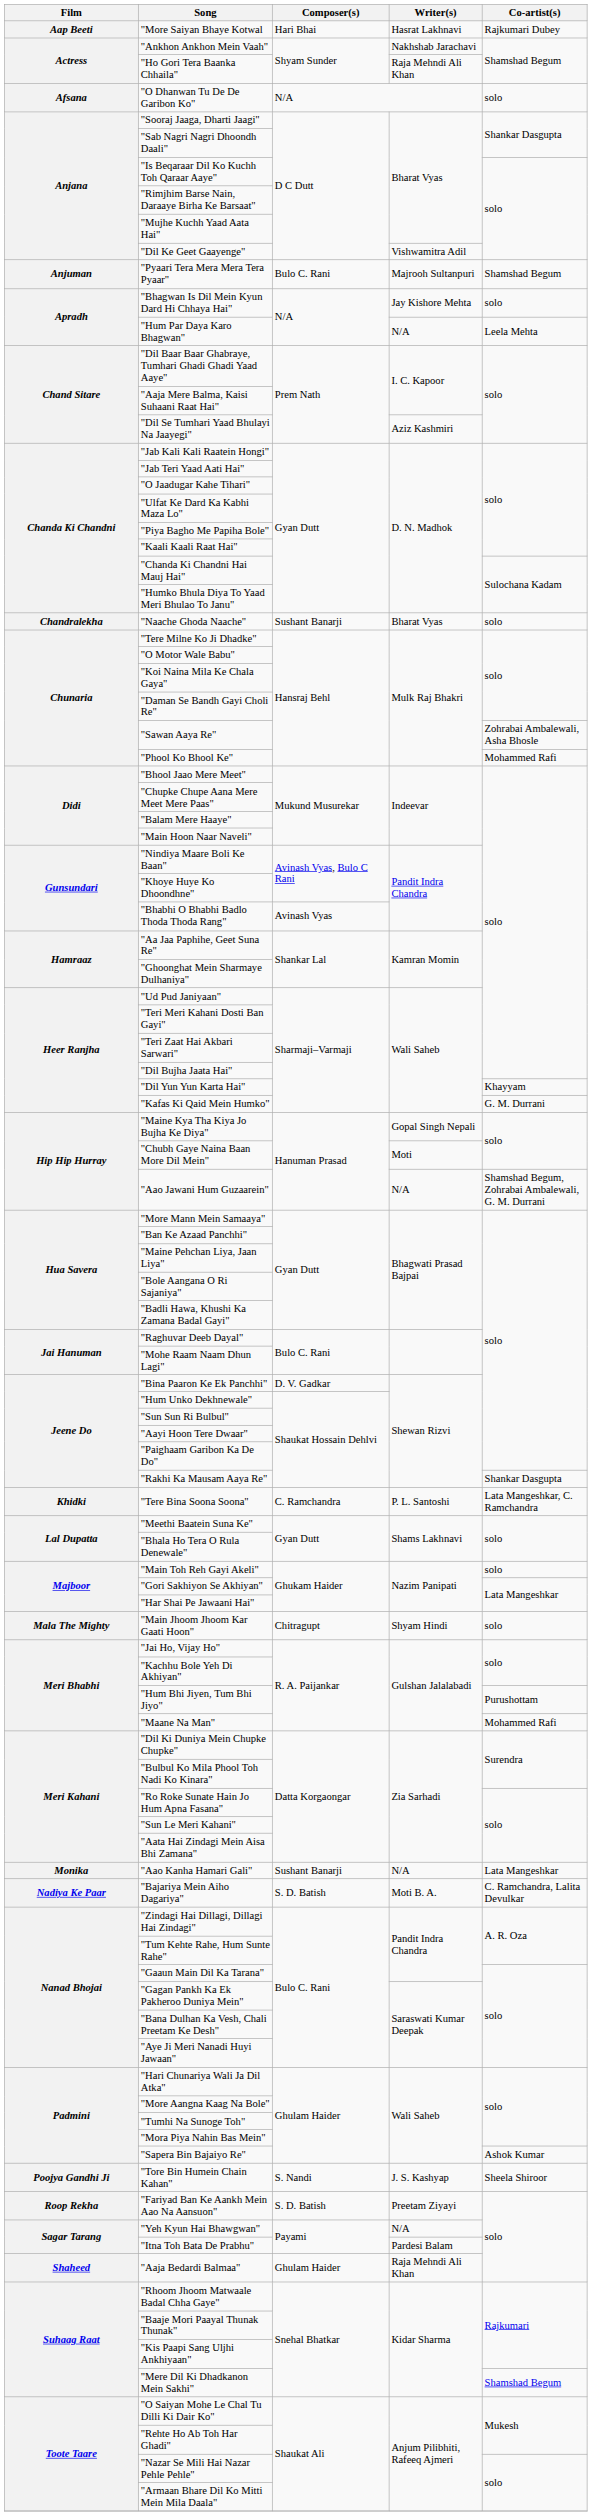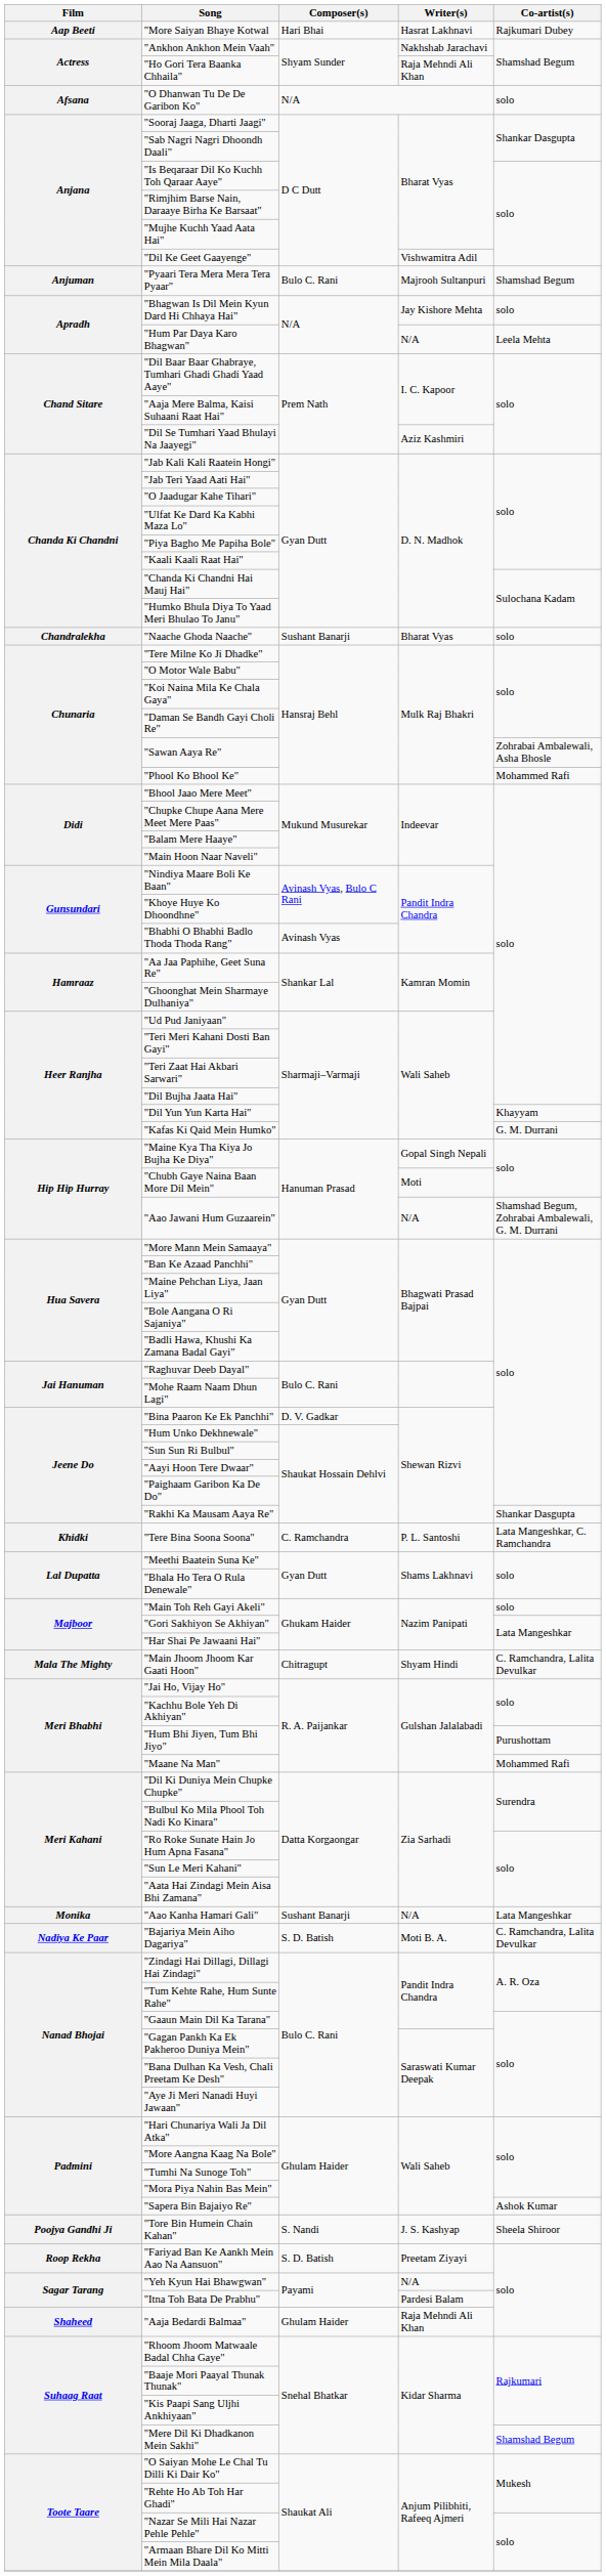"Main Jhoom Jhoom Kar Gaati Hoon" | Co-artist(s): solo -> C. Ramchandra, Lalita Devulkar
